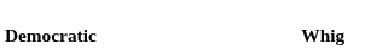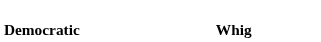columns swapped: 2 <-> 142
